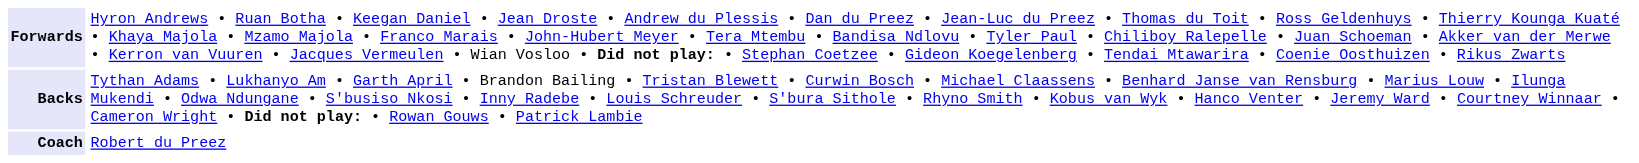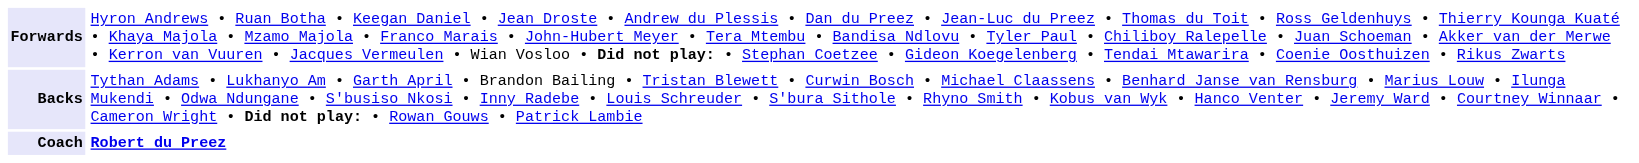Coach | column 2: normal -> bold
